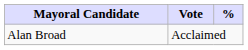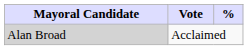Alan Broad | Mayoral Candidate: no background -> lightgrey background
